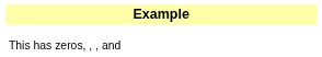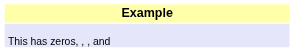row 2 | column 1: no background -> lavender background
